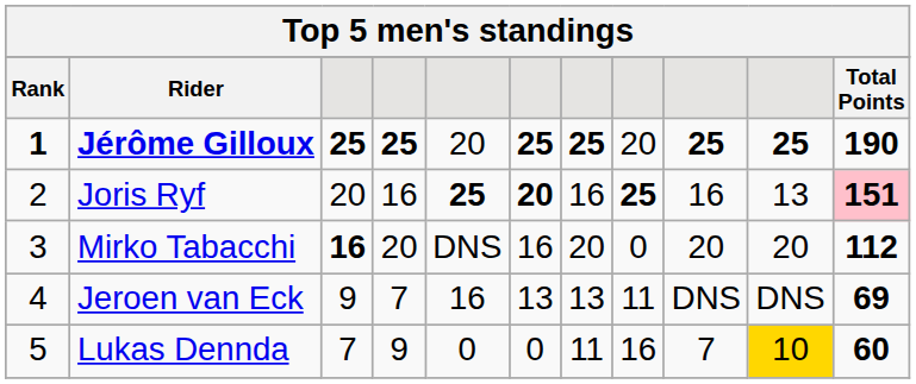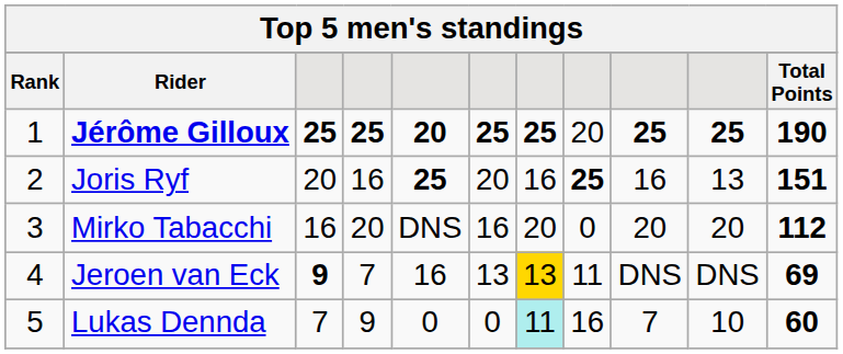Jérôme Gilloux | Rank: bold -> normal
Jérôme Gilloux | column 5: normal -> bold
Joris Ryf | column 6: bold -> normal
Joris Ryf | Total Points: pink background -> no background
Mirko Tabacchi | column 3: bold -> normal
Jeroen van Eck | column 3: normal -> bold
Jeroen van Eck | column 7: no background -> gold background
Lukas Dennda | column 7: no background -> paleturquoise background
Lukas Dennda | column 10: gold background -> no background
